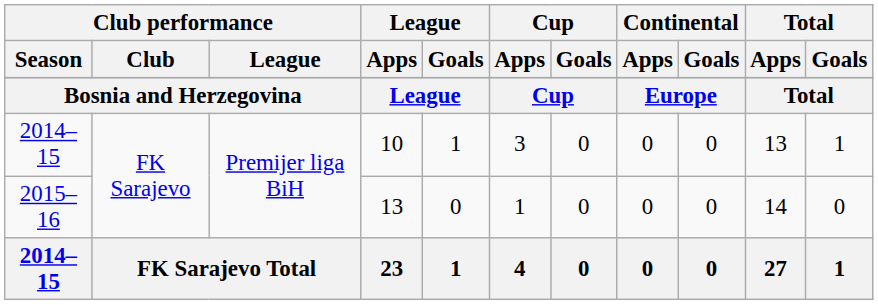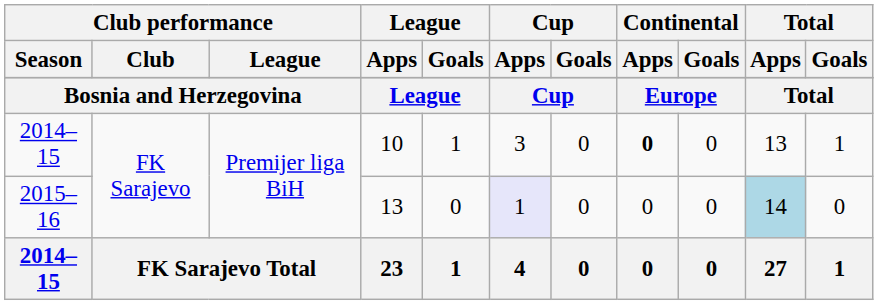2014–15 / 10 | Continental / Apps: normal -> bold
2015–16 | Cup / Apps: no background -> lavender background
2015–16 | Total / Apps: no background -> lightblue background
